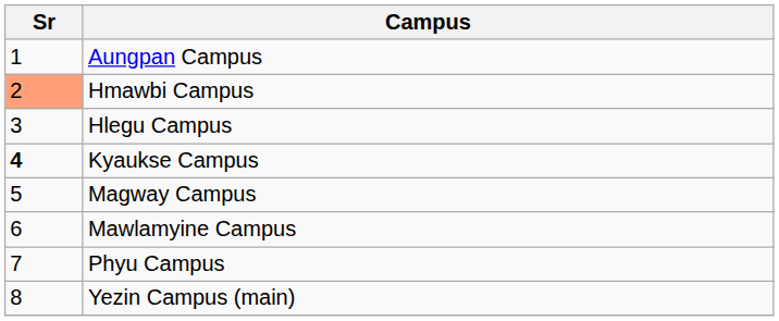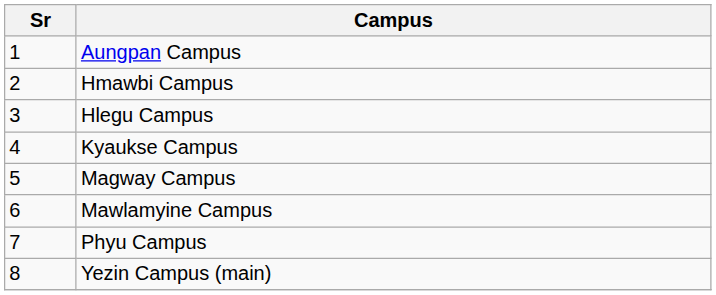Hmawbi Campus | Sr: lightsalmon background -> no background
Kyaukse Campus | Sr: bold -> normal
